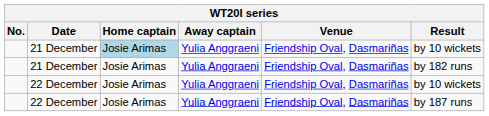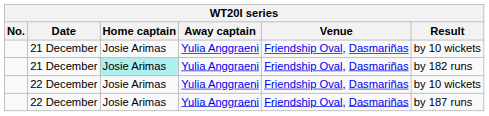row 3 | Home captain: lightblue background -> no background
row 4 | Home captain: no background -> paleturquoise background
